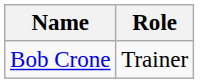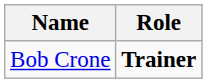Bob Crone | Role: normal -> bold
